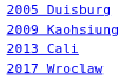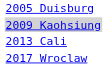2009 Kaohsiung | column 1: no background -> lightgrey background
